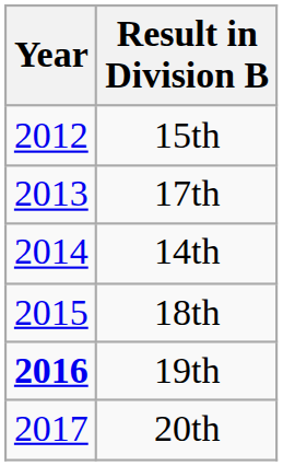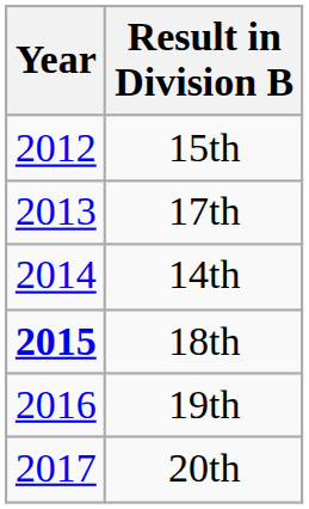18th | Year: normal -> bold
19th | Year: bold -> normal
